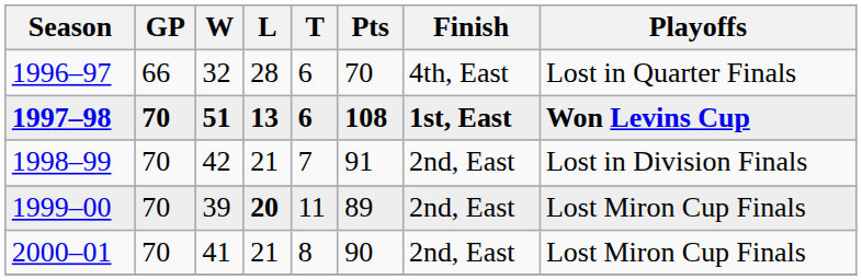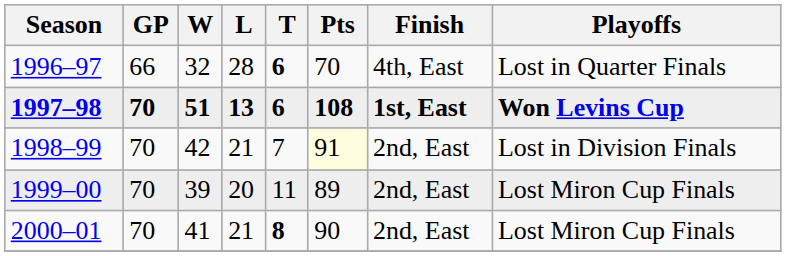1996–97 | T: normal -> bold
1998–99 | Pts: no background -> lightyellow background
1999–00 | L: bold -> normal
2000–01 | T: normal -> bold
